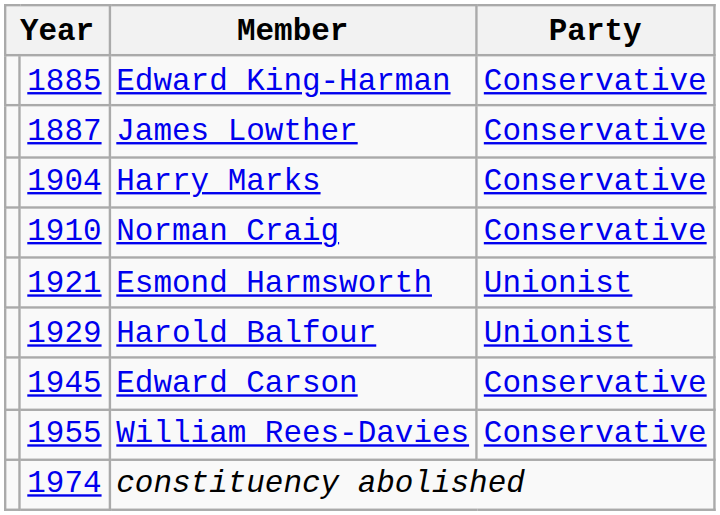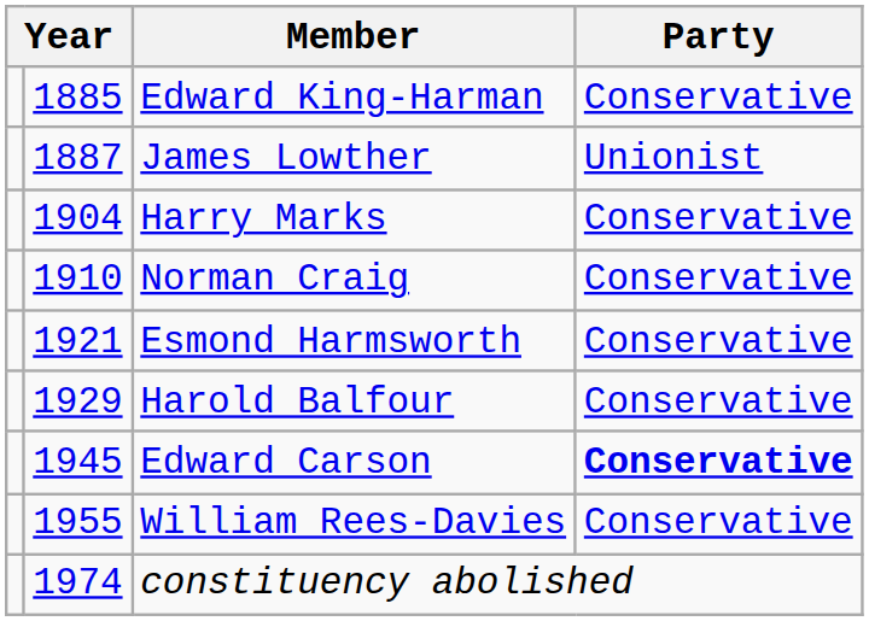James Lowther | Party: Conservative -> Unionist
Esmond Harmsworth | Party: Unionist -> Conservative
Harold Balfour | Party: Unionist -> Conservative
Edward Carson | Party: normal -> bold
